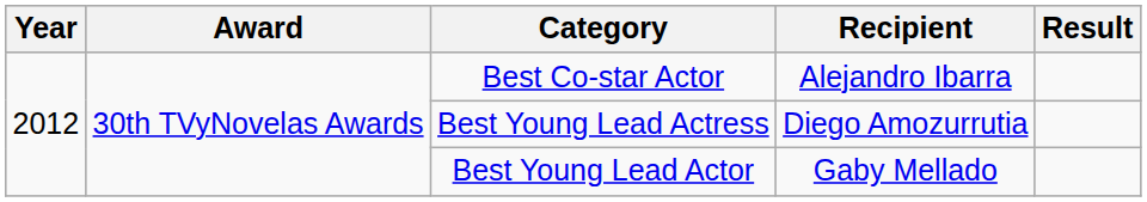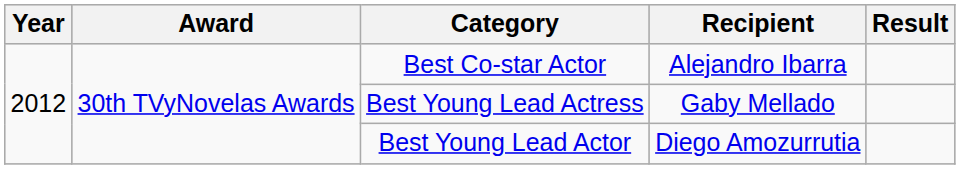Best Young Lead Actress | Recipient: Diego Amozurrutia -> Gaby Mellado
Best Young Lead Actor | Recipient: Gaby Mellado -> Diego Amozurrutia
